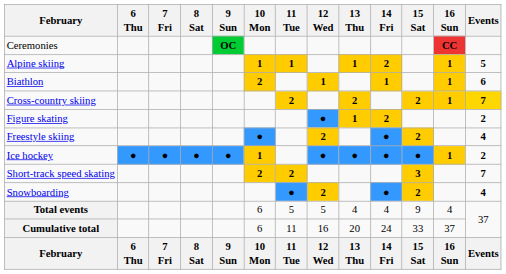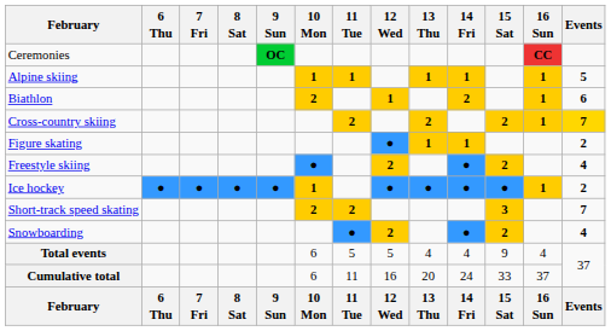Alpine skiing | 14 Fri: 2 -> 1
Biathlon | 14 Fri: 1 -> 2
Figure skating | 14 Fri: 2 -> 1
